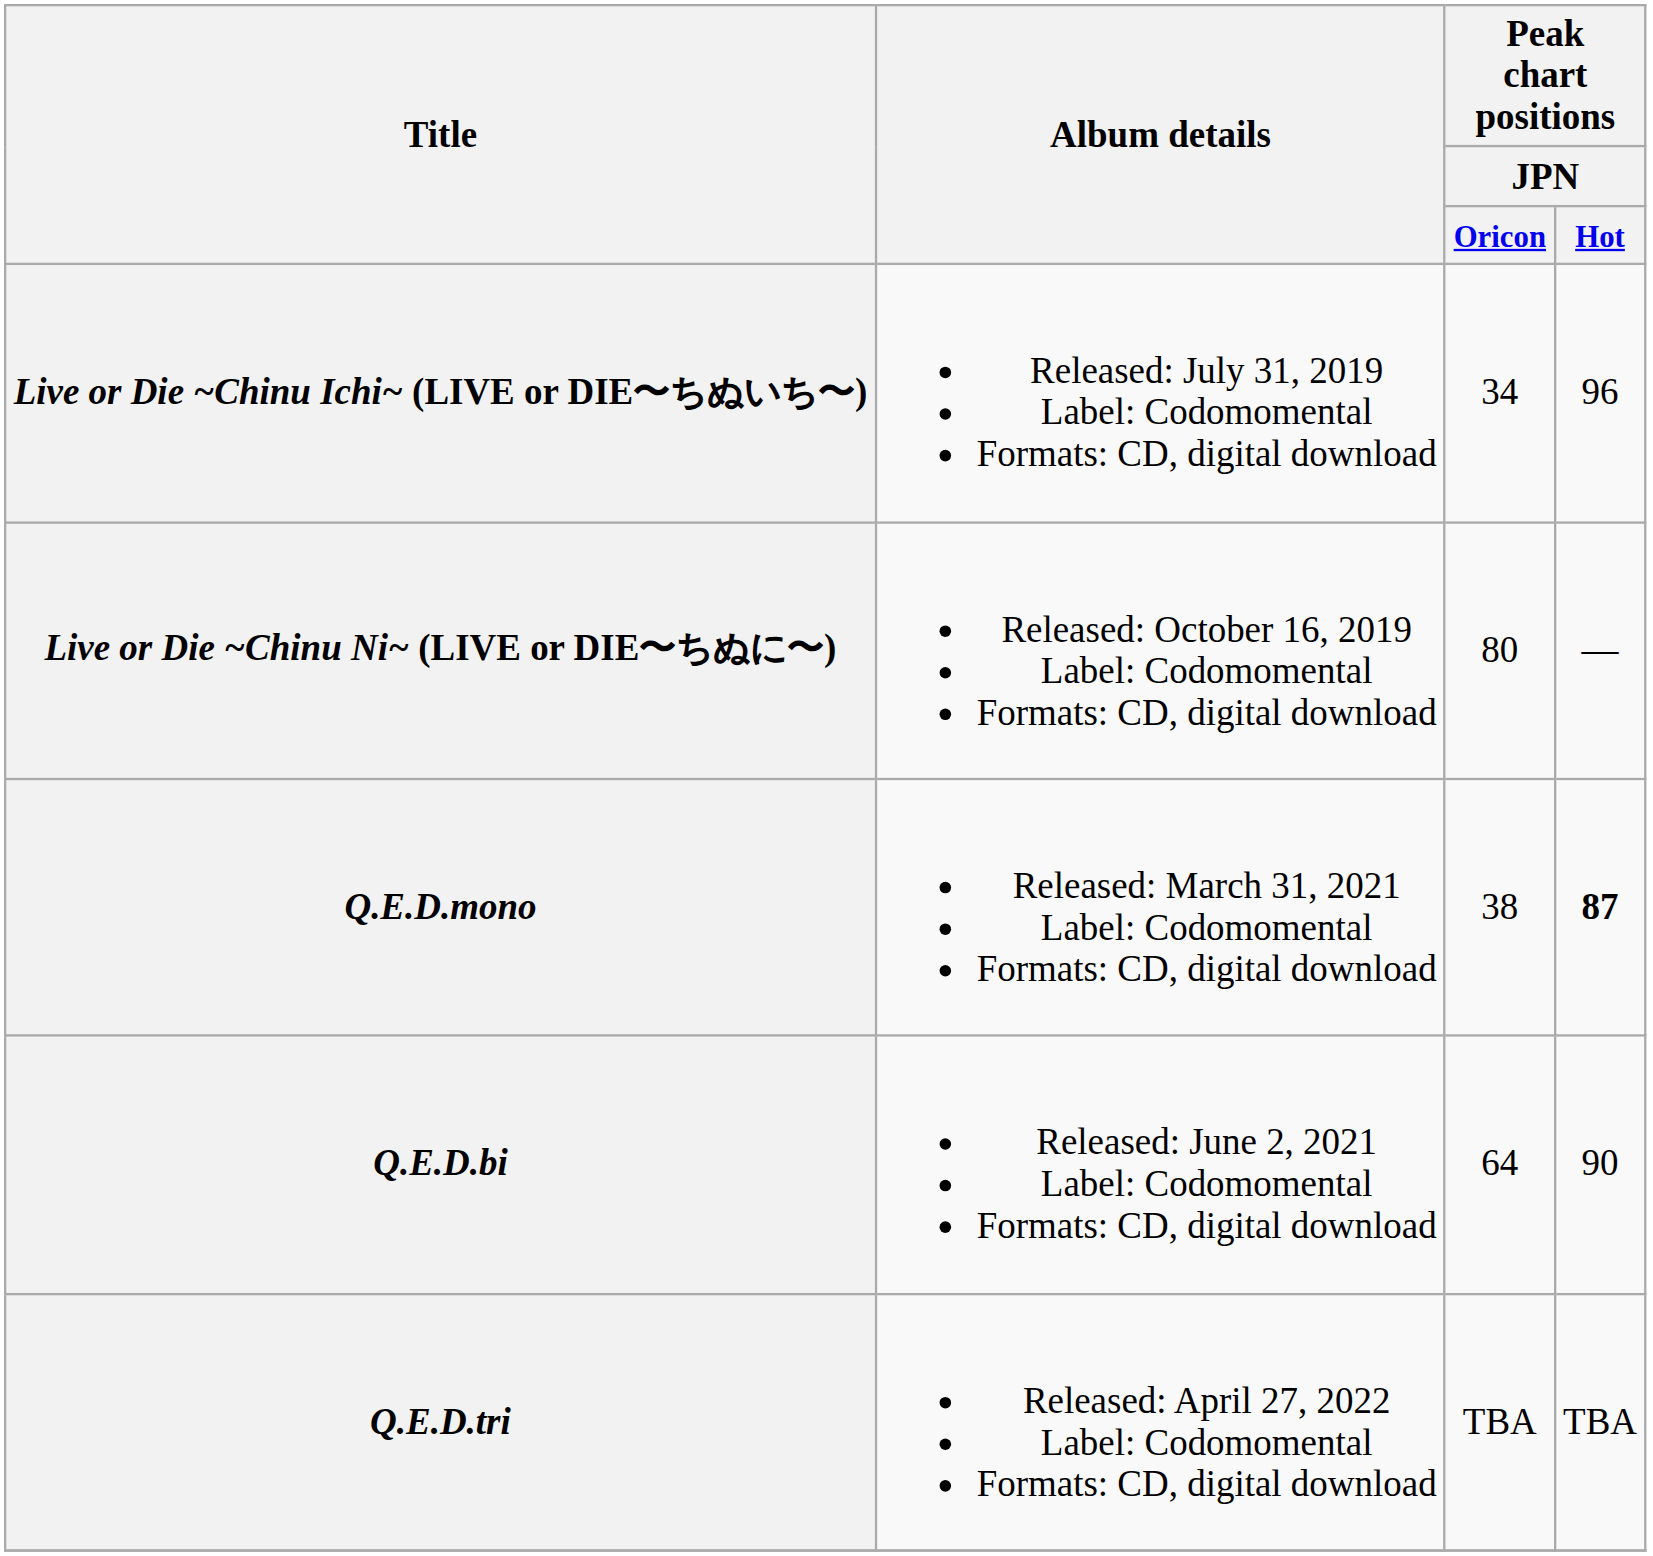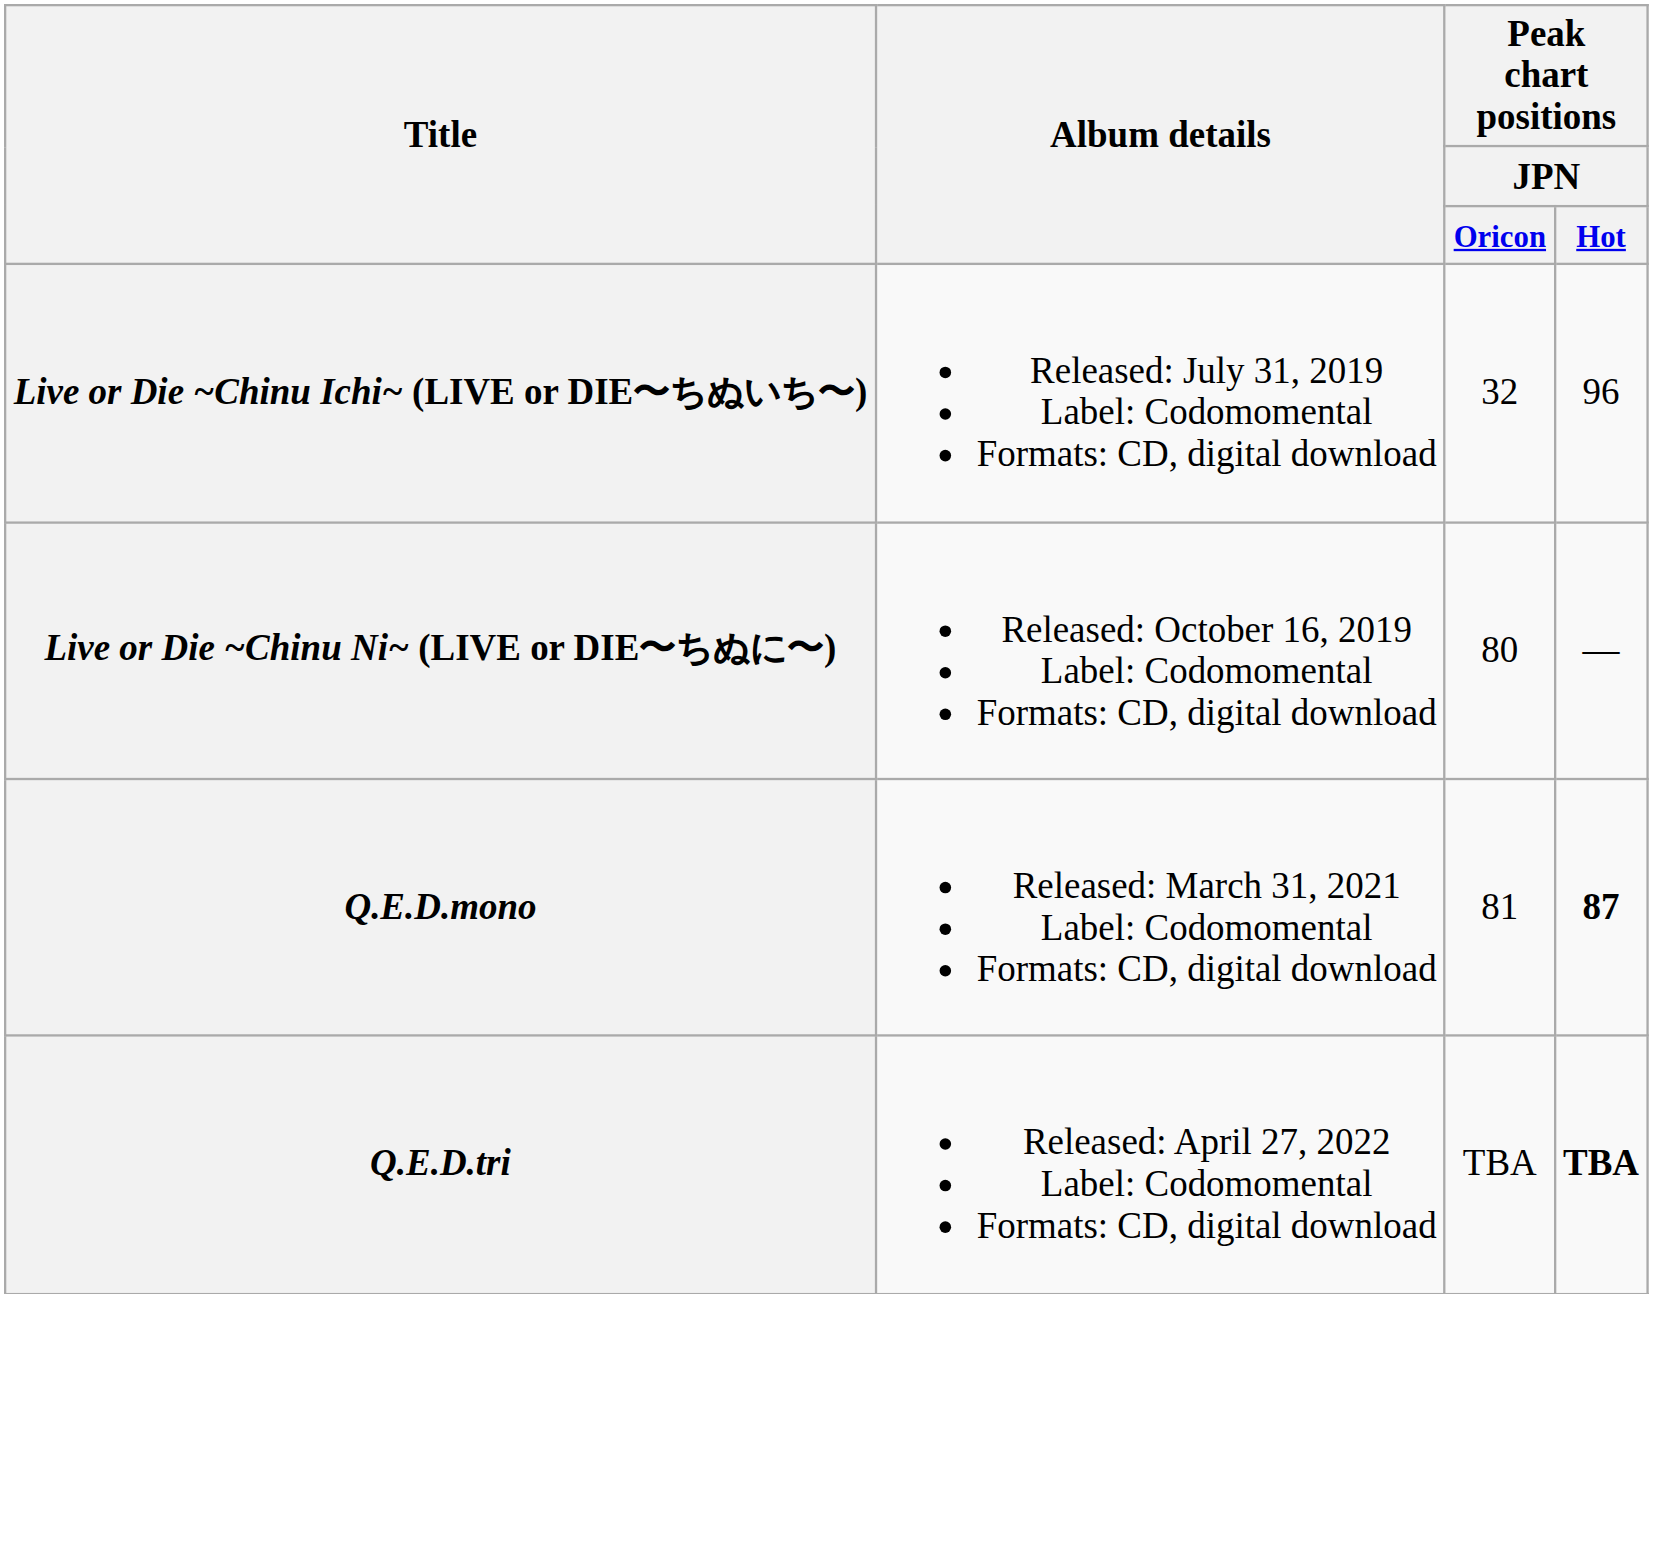Live or Die ~Chinu Ichi~ (LIVE or DIE〜ちぬいち〜) | Peak chart positions / JPN / Oricon: 34 -> 32
Q.E.D.mono | Peak chart positions / JPN / Oricon: 38 -> 81
- row: Q.E.D.bi | Released: June 2, 2021 Label: Codomomental Formats: CD, digital download | 64 | 90
Q.E.D.tri | Peak chart positions / JPN / Hot: normal -> bold
